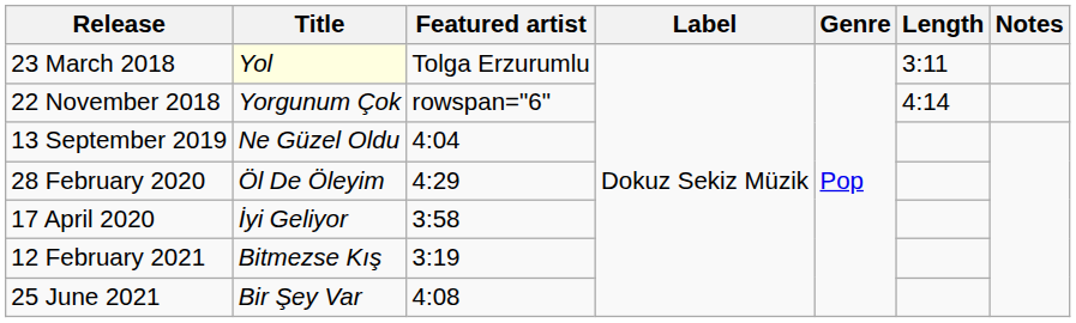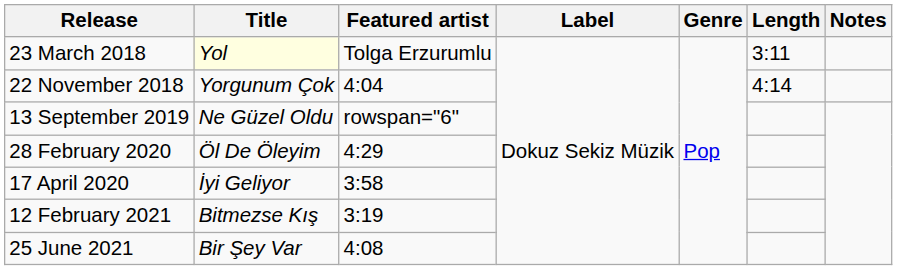22 November 2018 | Featured artist: rowspan="6" -> 4:04
13 September 2019 | Featured artist: 4:04 -> rowspan="6"
